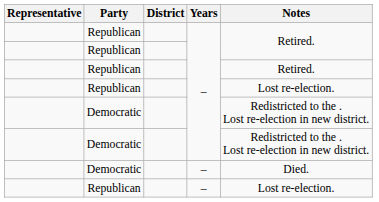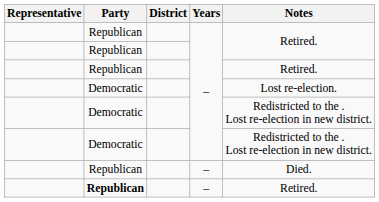row 5 | Party: Republican -> Democratic
row 8 | Party: Democratic -> Republican
row 9 | Party: normal -> bold
row 9 | Notes: Lost re-election. -> Retired.
